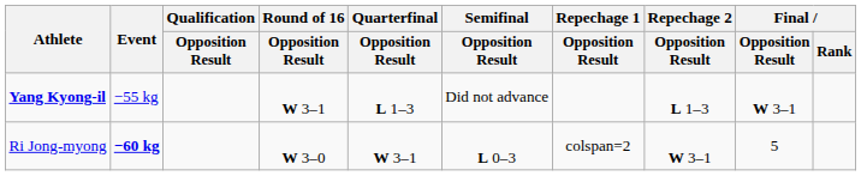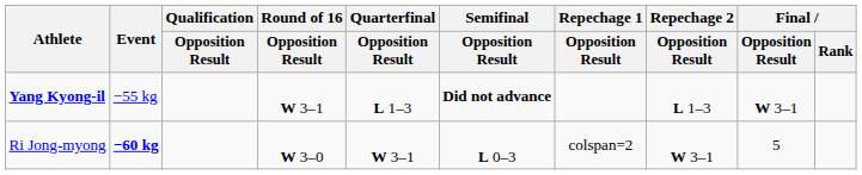Yang Kyong-il | Semifinal / Opposition Result: normal -> bold
